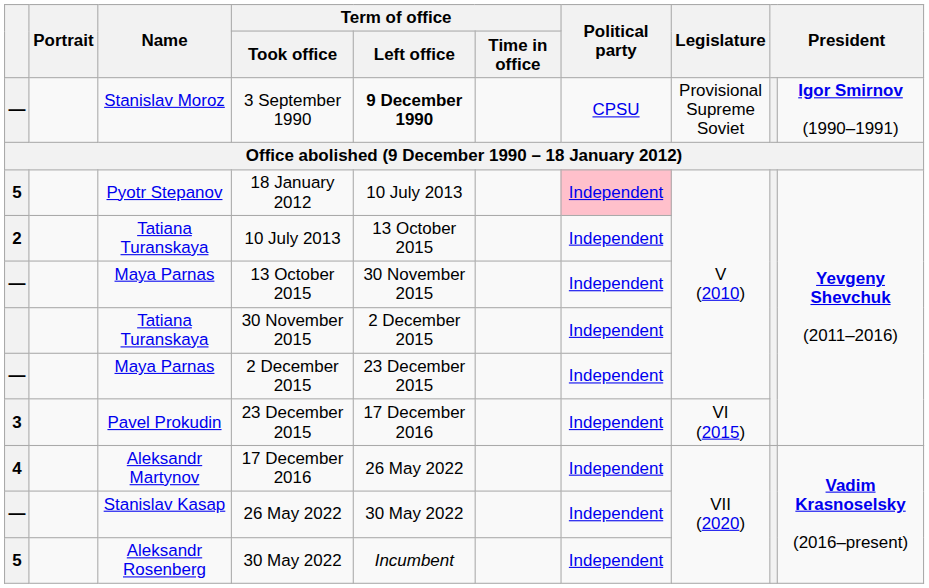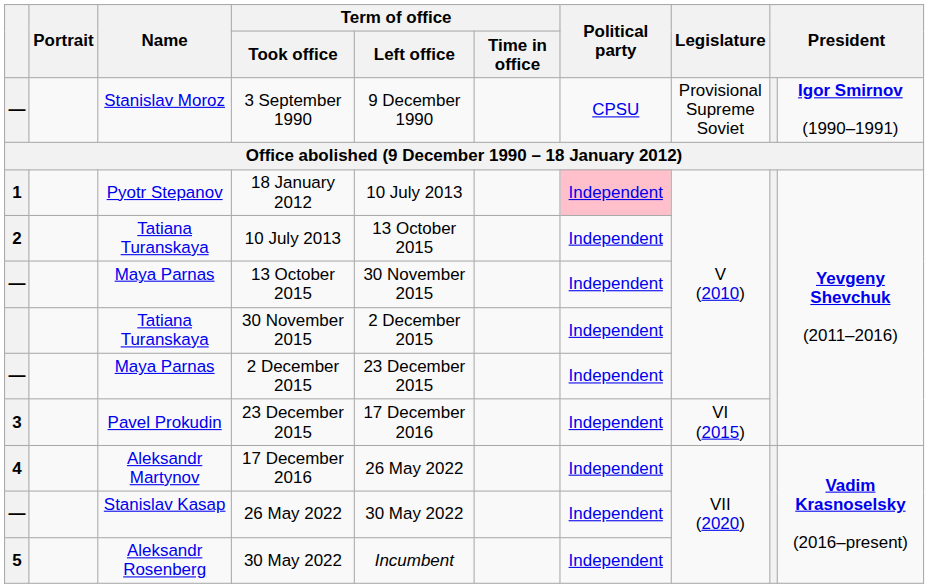3 September 1990 | Term of office / Left office: bold -> normal
18 January 2012 | column 1: 5 -> 1
